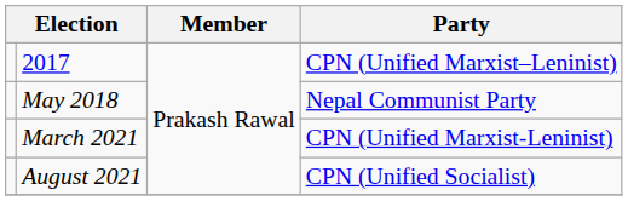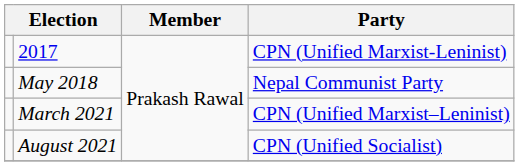2017 | Party: CPN (Unified Marxist–Leninist) -> CPN (Unified Marxist-Leninist)
March 2021 | Party: CPN (Unified Marxist-Leninist) -> CPN (Unified Marxist–Leninist)
